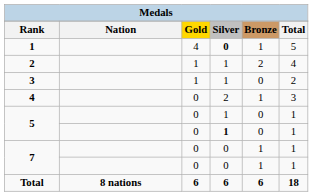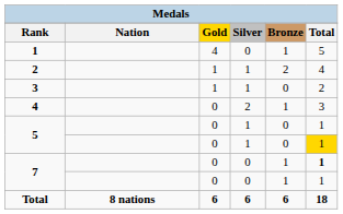row 3 | column 4: bold -> normal
row 8 | column 4: bold -> normal
row 8 | column 6: no background -> gold background
row 9 | column 6: normal -> bold
